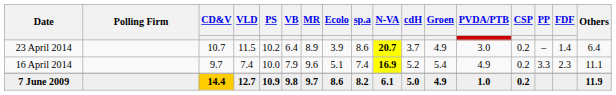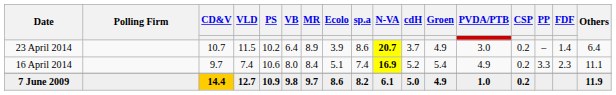16 April 2014 | PS: 10.0 -> 10.6
16 April 2014 | VB: 7.9 -> 8.0
16 April 2014 | MR: 9.6 -> 8.4
